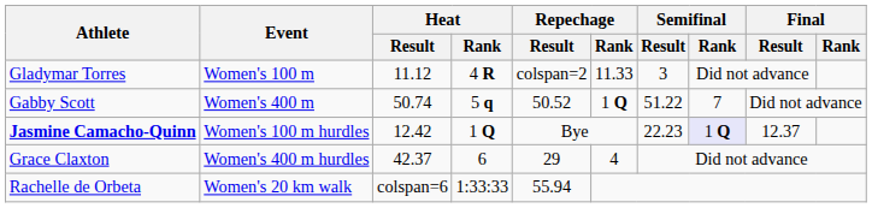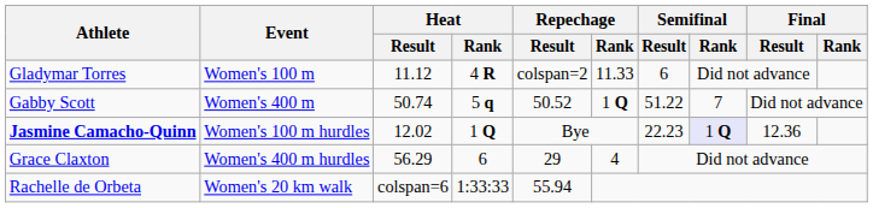Gladymar Torres | Semifinal / Result: 3 -> 6
Jasmine Camacho-Quinn | Heat / Result: 12.42 -> 12.02
Jasmine Camacho-Quinn | Final / Result: 12.37 -> 12.36
Grace Claxton | Heat / Result: 42.37 -> 56.29
